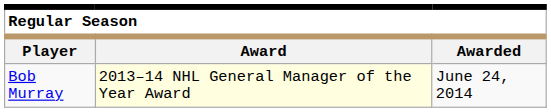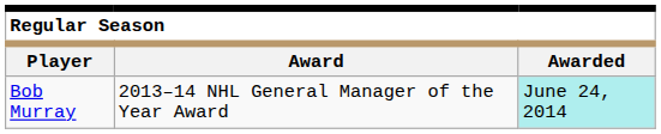Bob Murray | Award: lightyellow background -> no background
Bob Murray | Awarded: no background -> paleturquoise background
